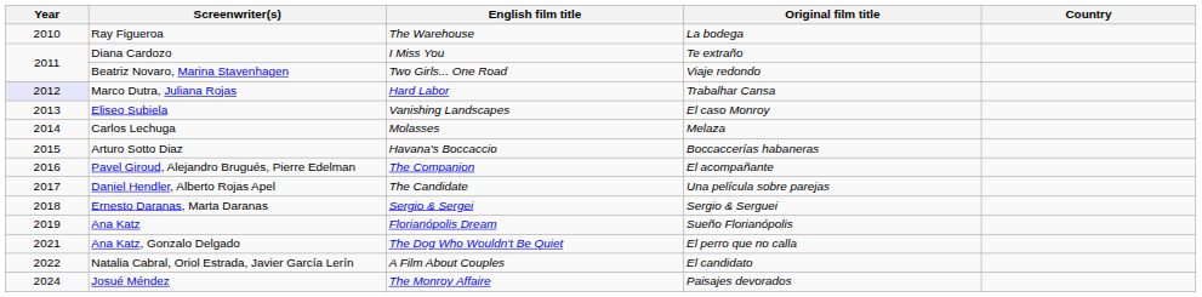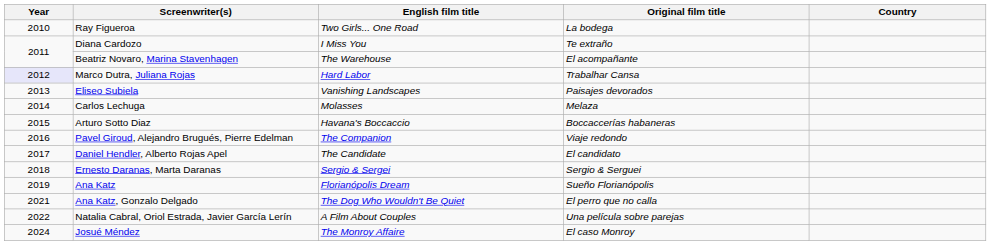Ray Figueroa | English film title: The Warehouse -> Two Girls... One Road
Beatriz Novaro, Marina Stavenhagen | English film title: Two Girls... One Road -> The Warehouse
Beatriz Novaro, Marina Stavenhagen | Original film title: Viaje redondo -> El acompañante
Eliseo Subiela | Original film title: El caso Monroy -> Paisajes devorados
Pavel Giroud, Alejandro Brugués, Pierre Edelman | Original film title: El acompañante -> Viaje redondo
Daniel Hendler, Alberto Rojas Apel | Original film title: Una película sobre parejas -> El candidato
Natalia Cabral, Oriol Estrada, Javier García Lerín | Original film title: El candidato -> Una película sobre parejas
Josué Méndez | Original film title: Paisajes devorados -> El caso Monroy
